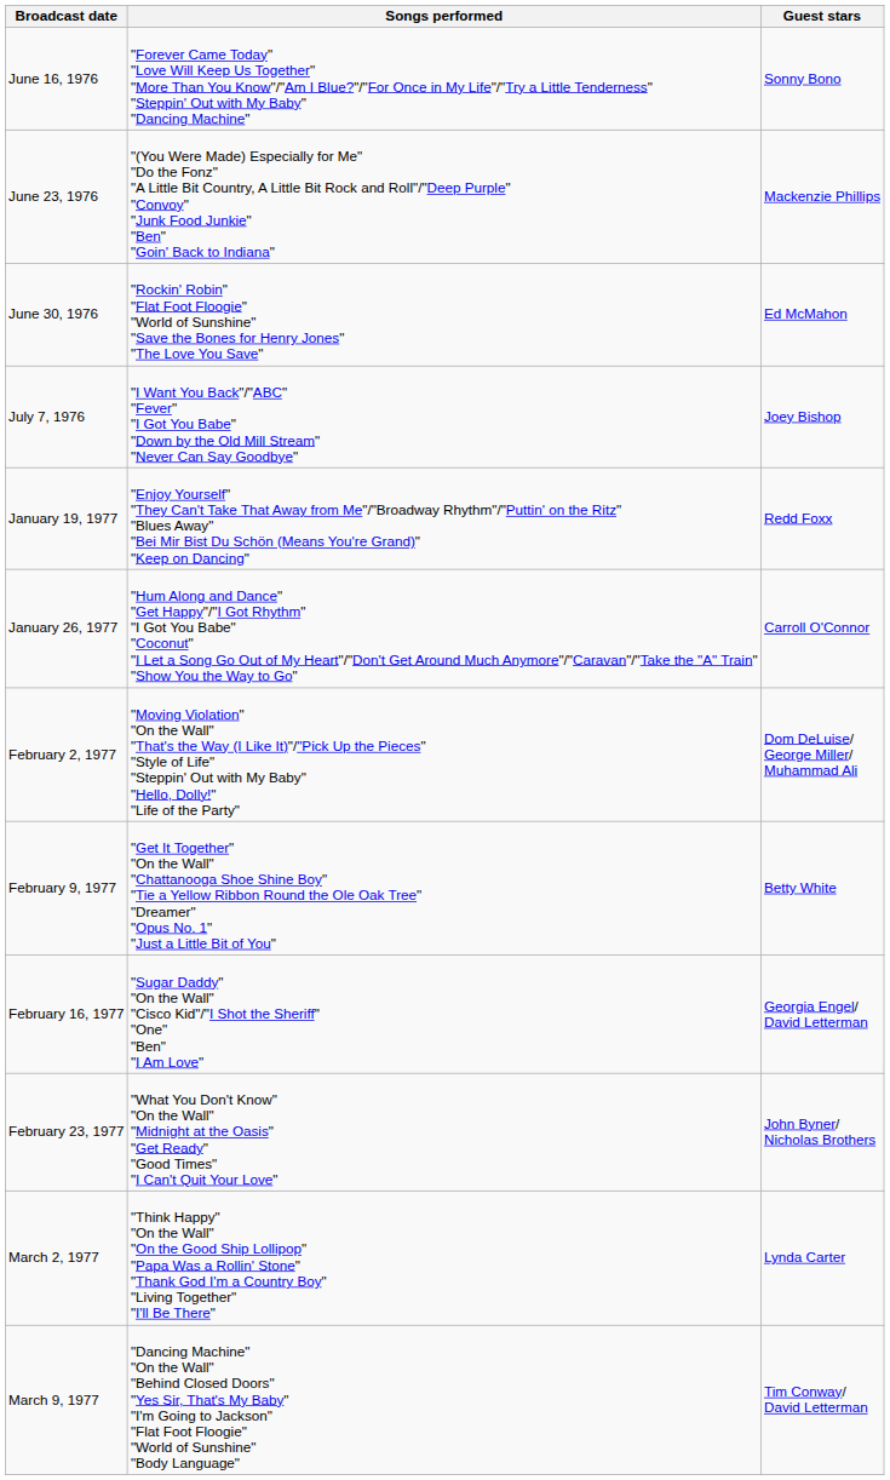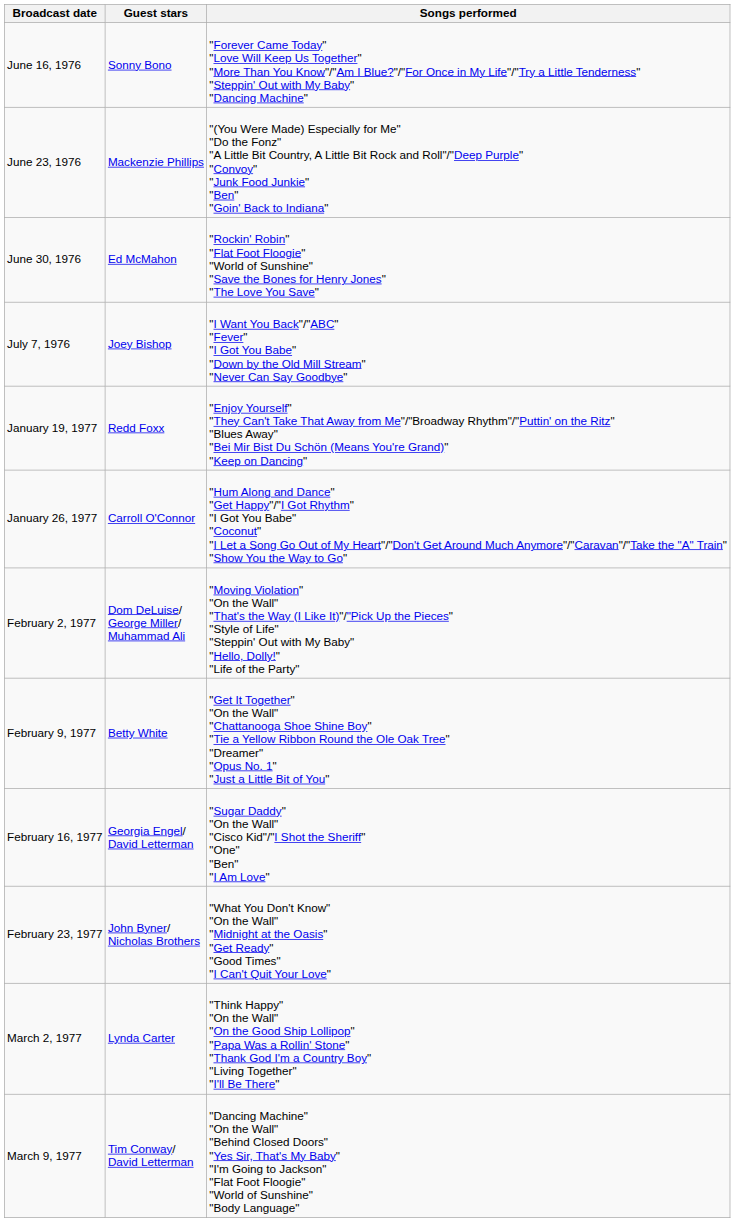columns swapped: Guest stars <-> Songs performed
